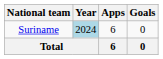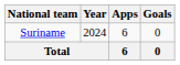Suriname | Year: lightblue background -> no background
